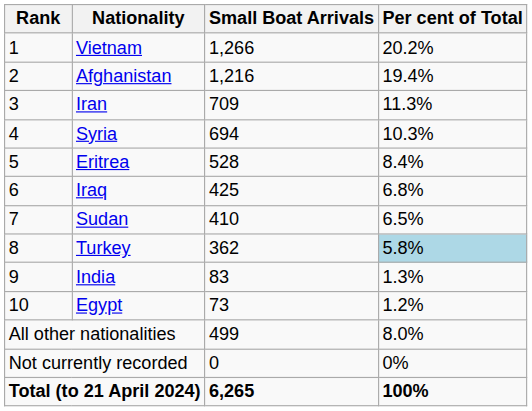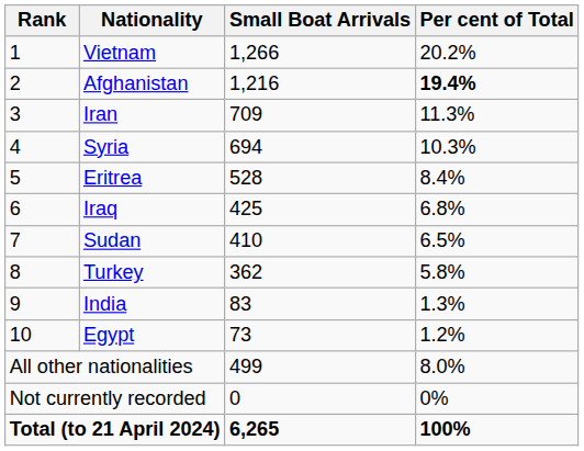Afghanistan | Per cent of Total: normal -> bold
Turkey | Per cent of Total: lightblue background -> no background
